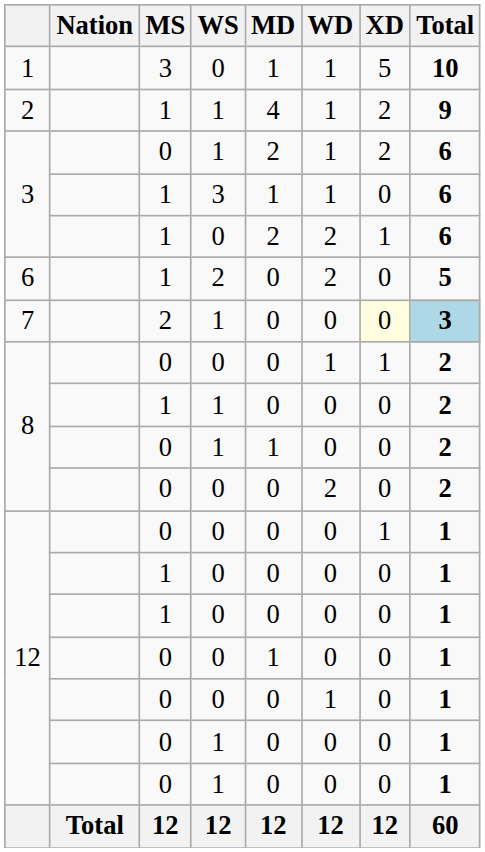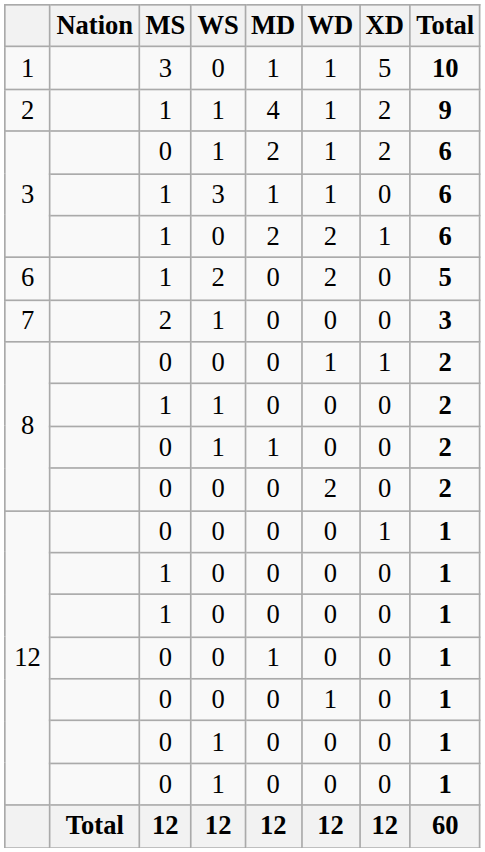7 | XD: lightyellow background -> no background
7 | Total: lightblue background -> no background
